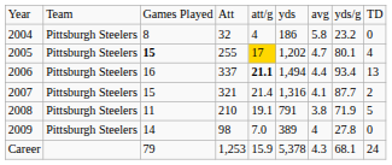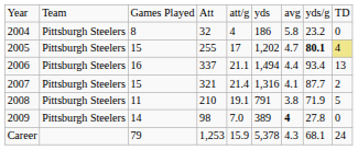2005 | column 3: bold -> normal
2005 | column 5: gold background -> no background
2005 | column 8: normal -> bold
2005 | column 9: no background -> khaki background
2006 | column 5: bold -> normal
2009 | column 7: normal -> bold
